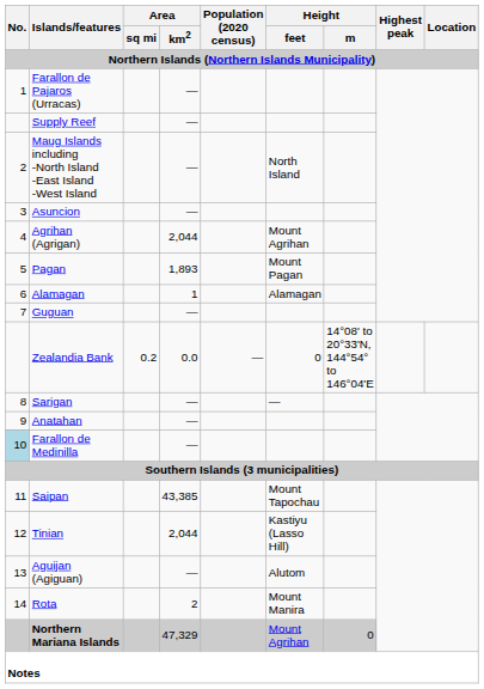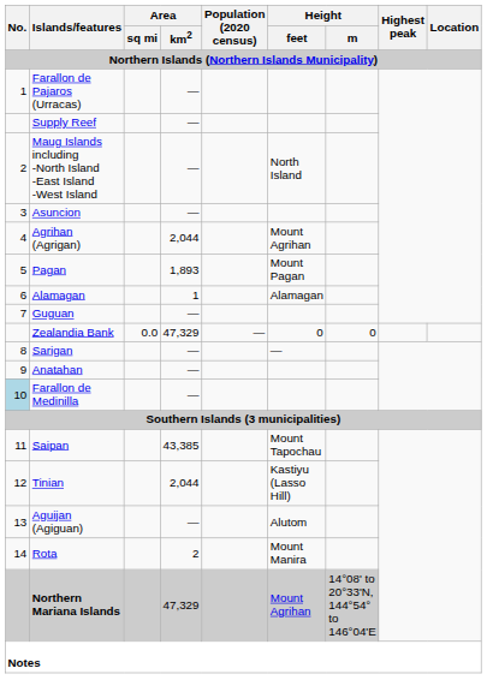Zealandia Bank | Area / sq mi: 0.2 -> 0.0
Zealandia Bank | Area / km2: 0.0 -> 47,329
Zealandia Bank | Height / m: 14°08' to 20°33'N, 144°54° to 146°04'E -> 0
Northern Mariana Islands | Height / m: 0 -> 14°08' to 20°33'N, 144°54° to 146°04'E
